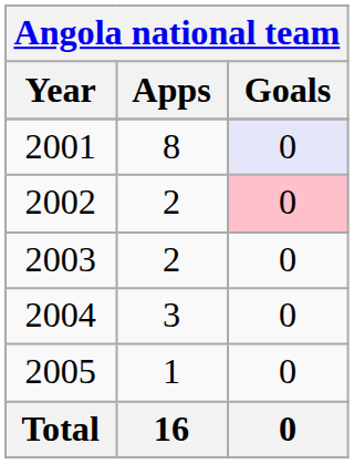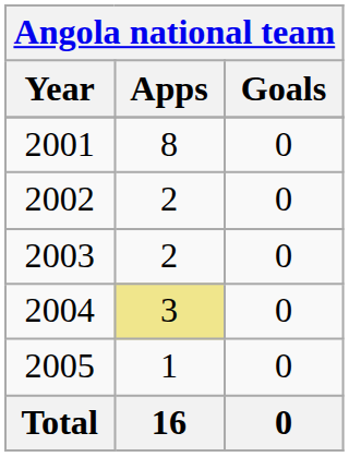2001 | Goals: lavender background -> no background
2002 | Goals: pink background -> no background
2004 | Apps: no background -> khaki background
